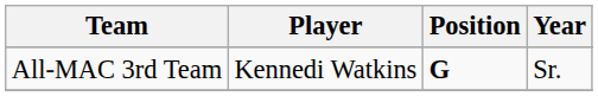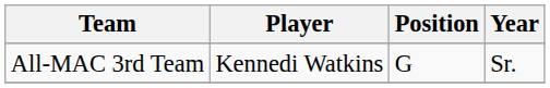row 2 | Position: bold -> normal
